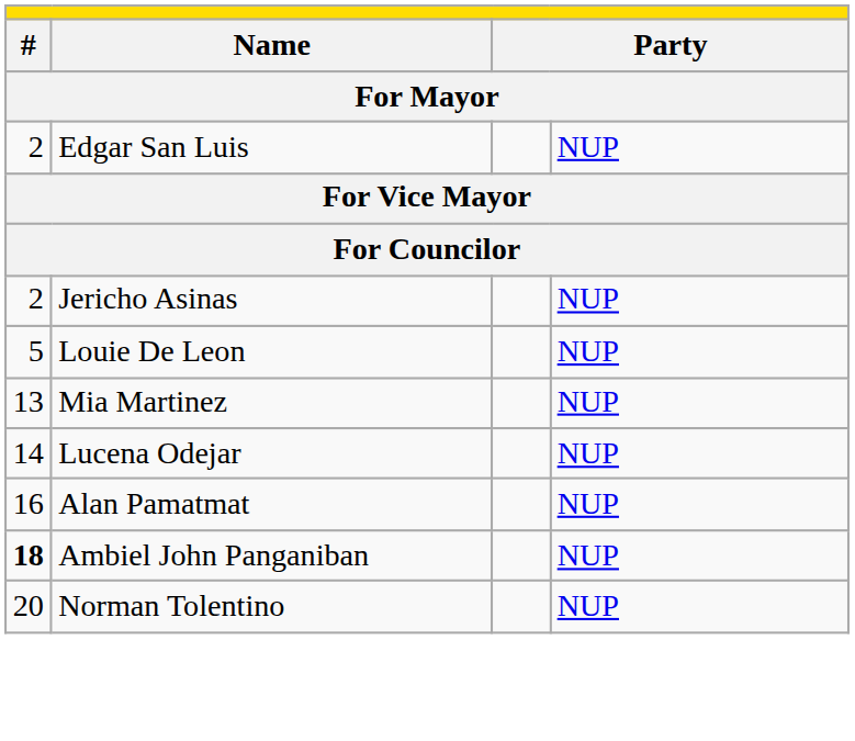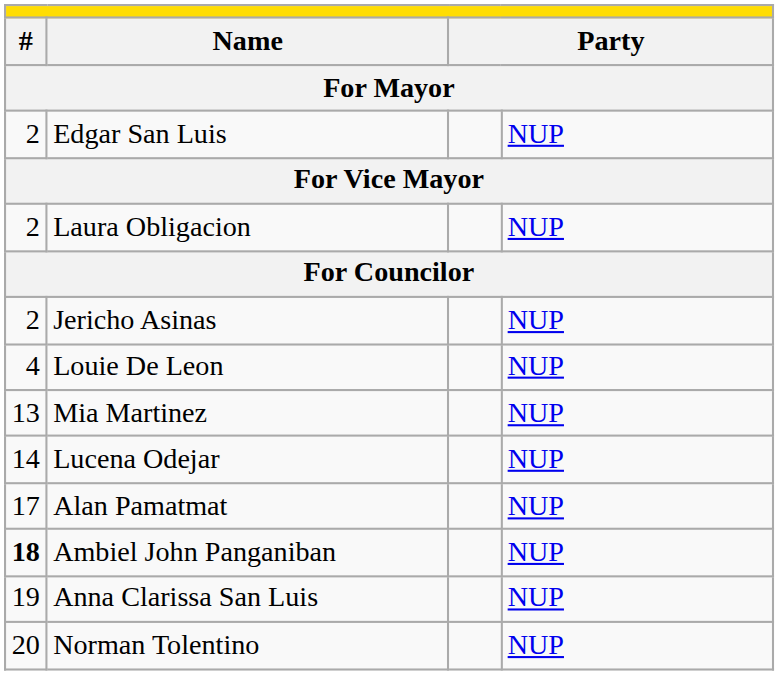+ row: 2 | Laura Obligacion | NUP
Louie De Leon | column 1: 5 -> 4
Alan Pamatmat | column 1: 16 -> 17
+ row: 19 | Anna Clarissa San Luis | NUP
